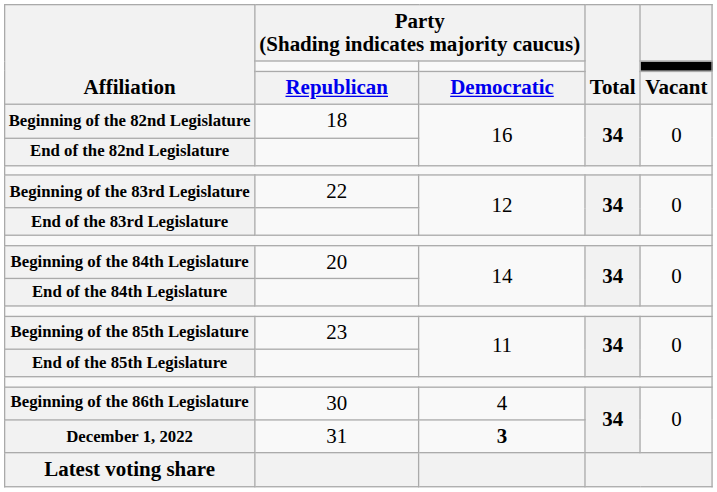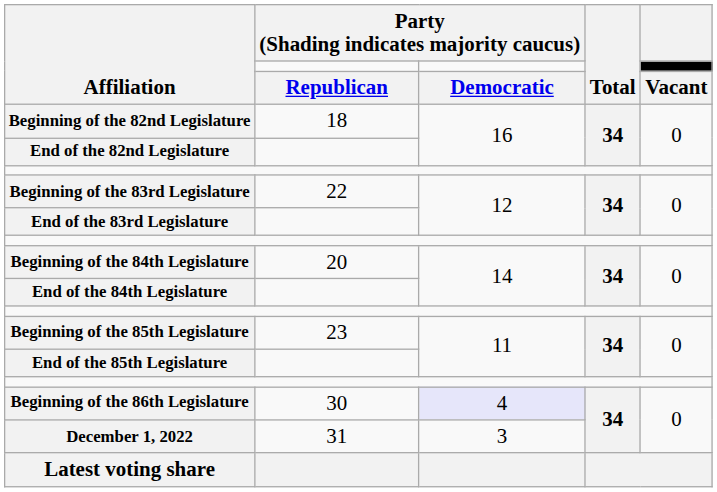Beginning of the 86th Legislature | column 3: no background -> lavender background
December 1, 2022 | column 3: bold -> normal
